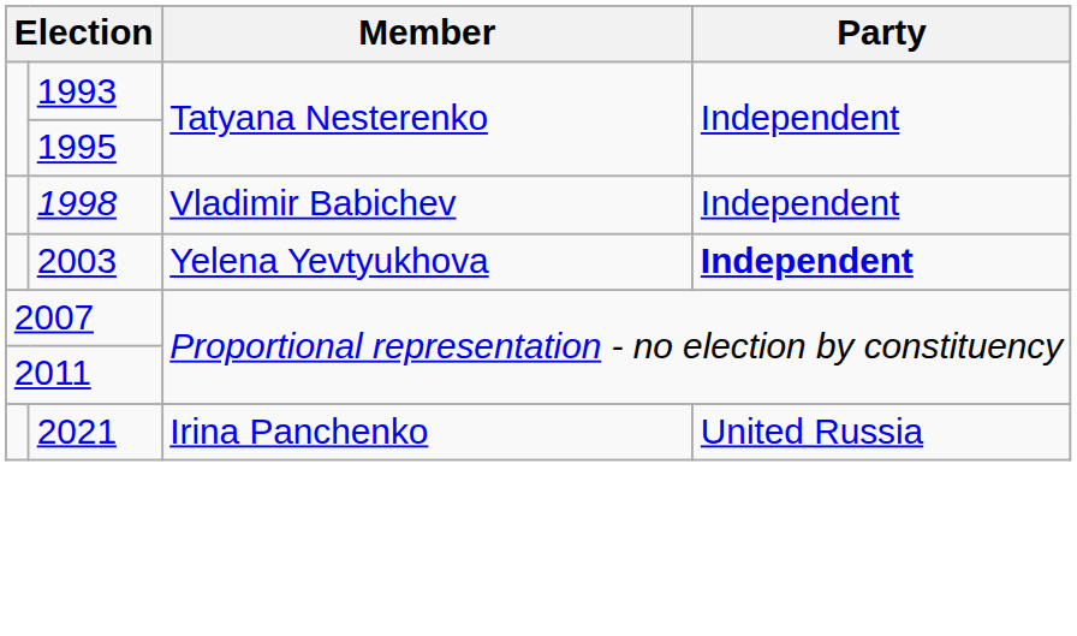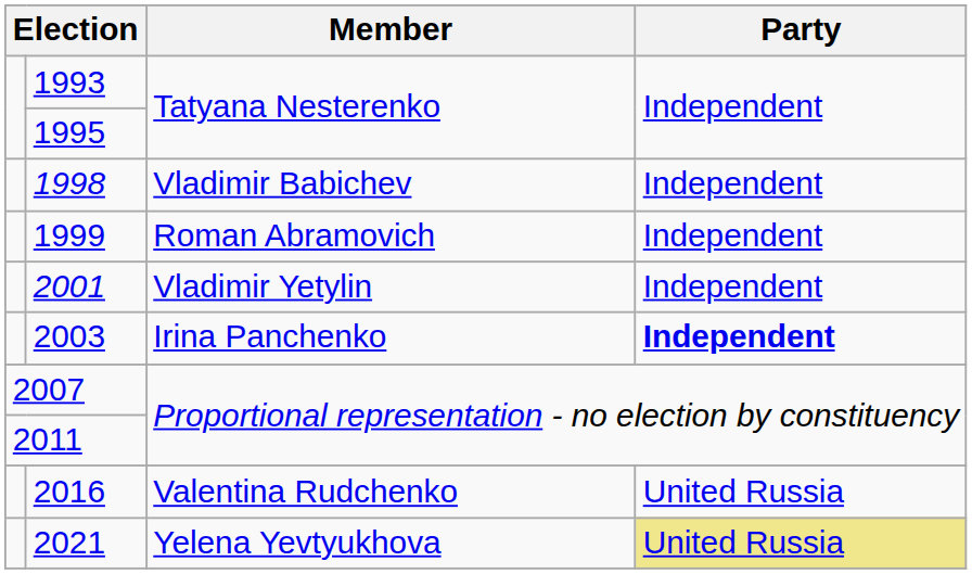+ row: 1999 | Roman Abramovich | Independent
+ row: 2001 | Vladimir Yetylin | Independent
2003 | Member: Yelena Yevtyukhova -> Irina Panchenko
+ row: 2016 | Valentina Rudchenko | United Russia
2021 | Member: Irina Panchenko -> Yelena Yevtyukhova
2021 | Party: no background -> khaki background
